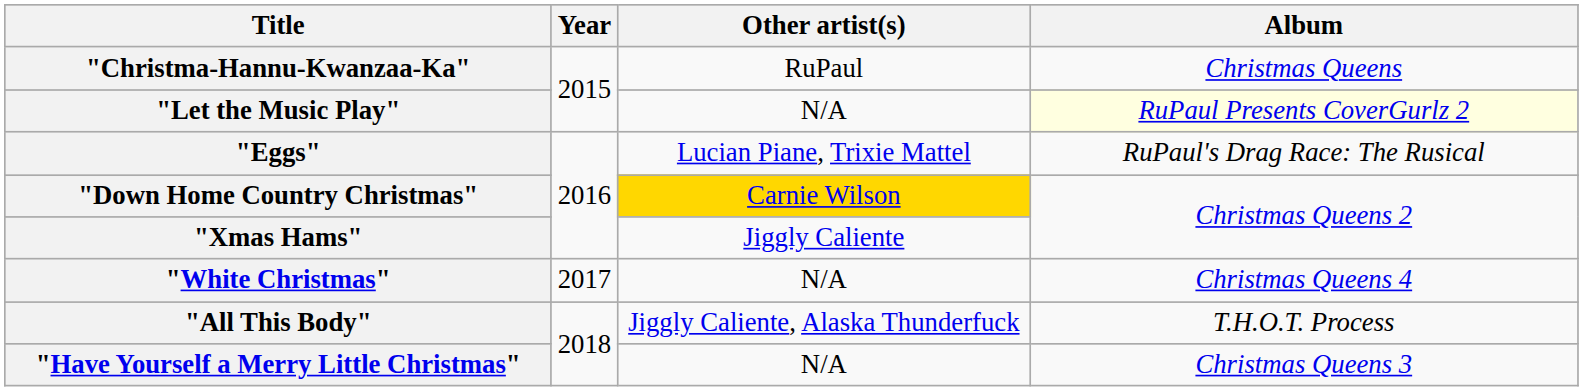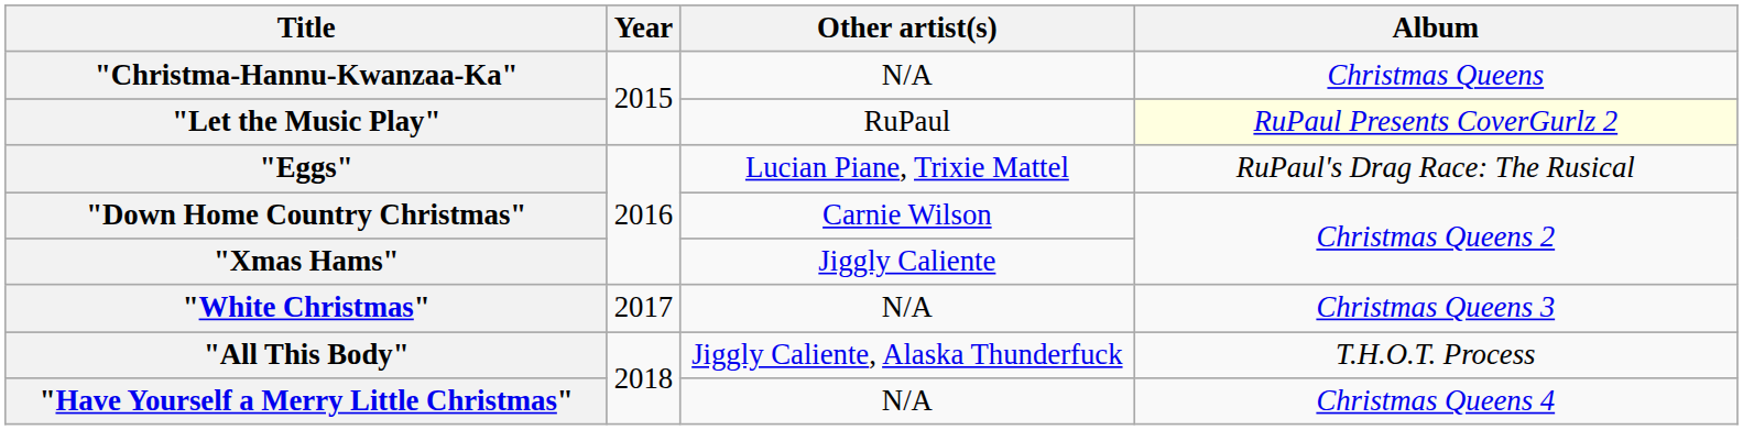"Christma-Hannu-Kwanzaa-Ka" | Other artist(s): RuPaul -> N/A
"Let the Music Play" | Other artist(s): N/A -> RuPaul
"Down Home Country Christmas" | Other artist(s): gold background -> no background
"White Christmas" | Album: Christmas Queens 4 -> Christmas Queens 3
"Have Yourself a Merry Little Christmas" | Album: Christmas Queens 3 -> Christmas Queens 4
